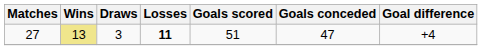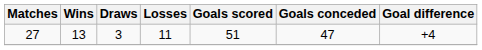27 | Wins: khaki background -> no background
27 | Losses: bold -> normal
